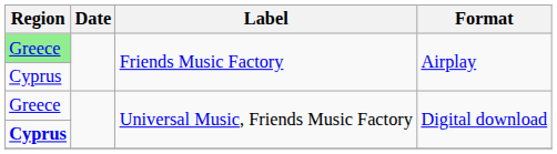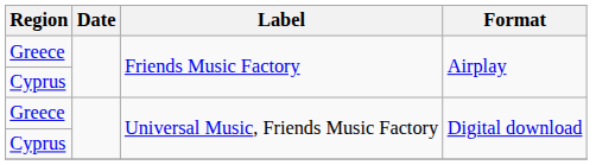Greece / Friends Music Factory | Region: lightgreen background -> no background
Cyprus / Universal Music, Friends Music Factory | Region: bold -> normal
